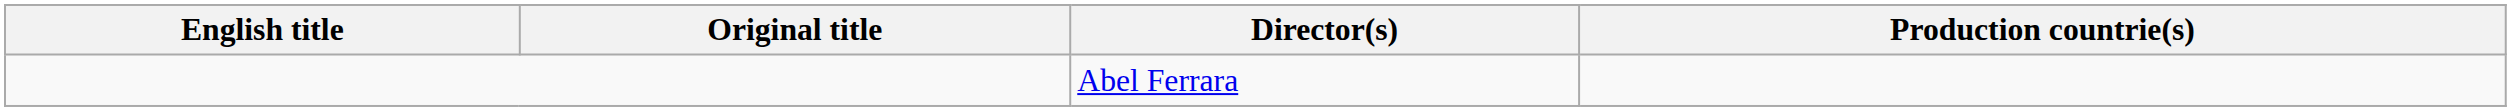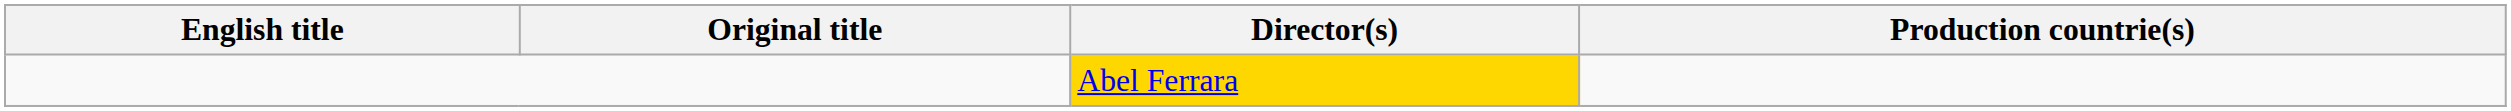Abel Ferrara | Director(s): no background -> gold background
